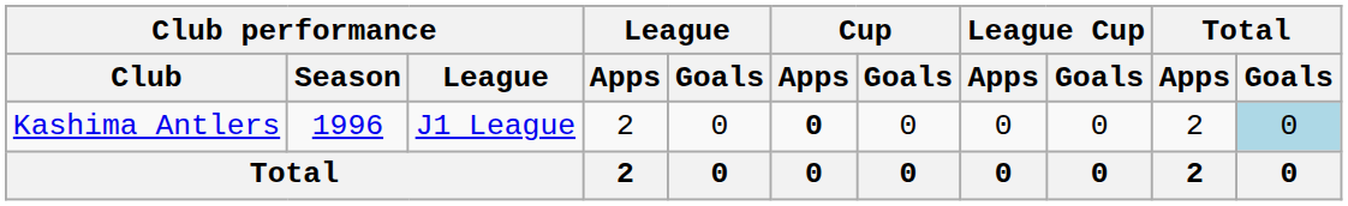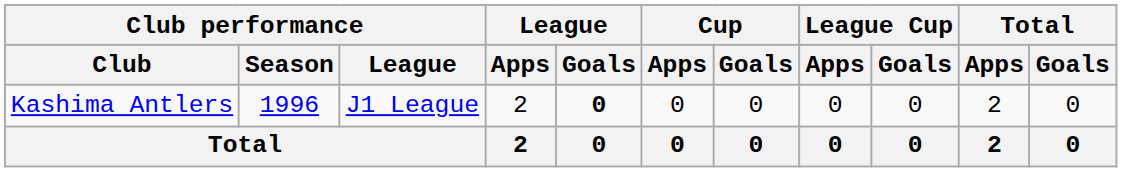Kashima Antlers | League / Goals: normal -> bold
Kashima Antlers | Cup / Apps: bold -> normal
Kashima Antlers | Total / Goals: lightblue background -> no background
